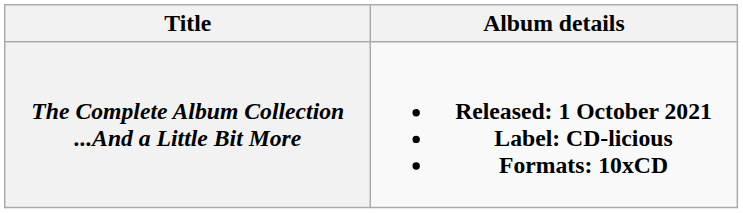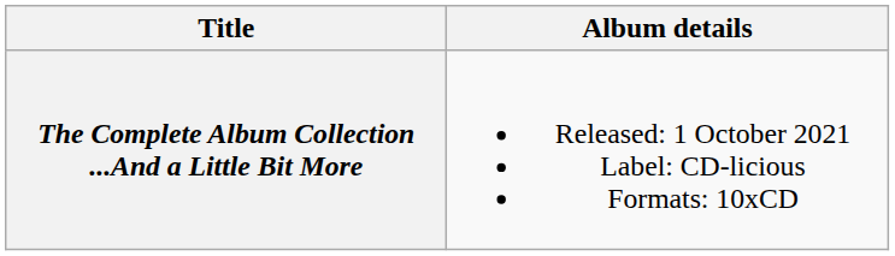The Complete Album Collection ...And a Little Bit More | Album details: bold -> normal
